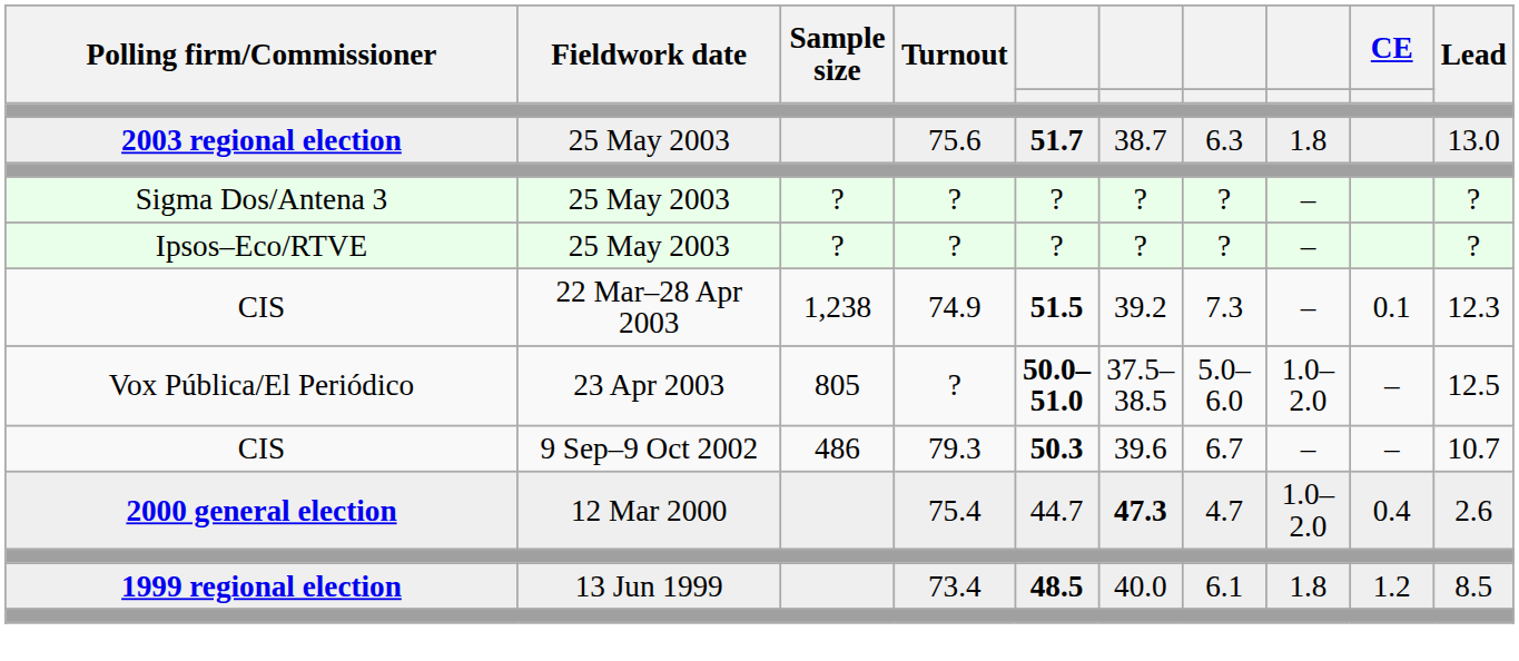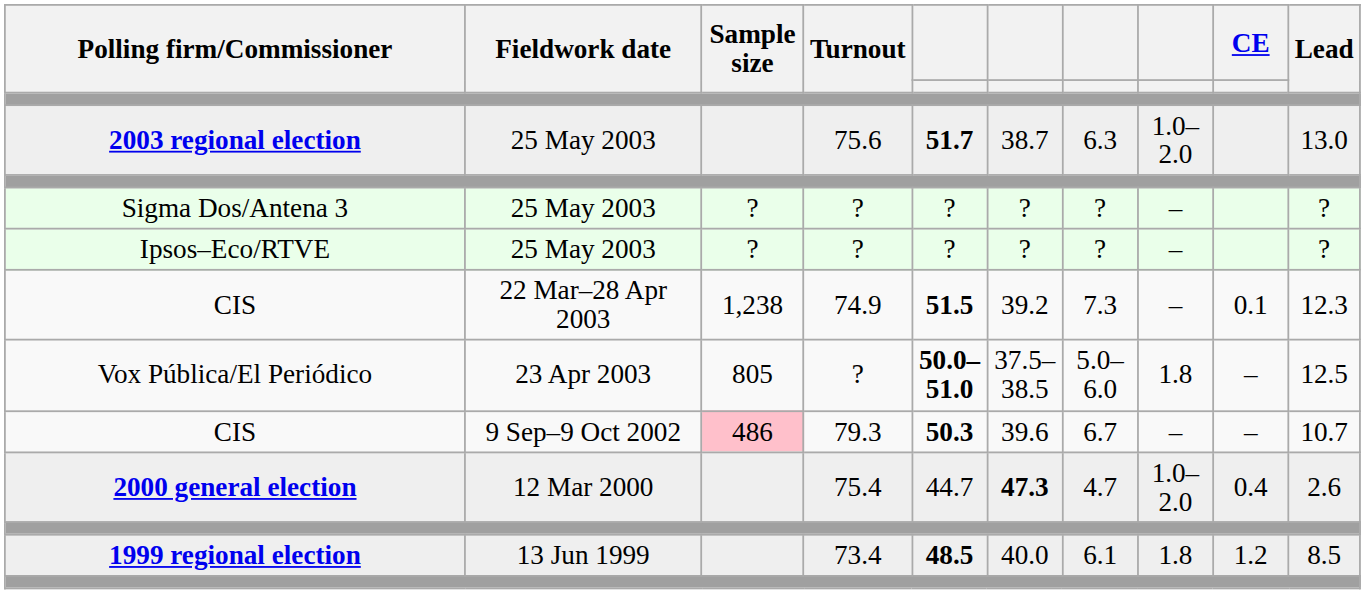2003 regional election | column 8: 1.8 -> 1.0– 2.0
Vox Pública/El Periódico | column 8: 1.0– 2.0 -> 1.8
CIS / 9 Sep–9 Oct 2002 | Sample size: no background -> pink background
